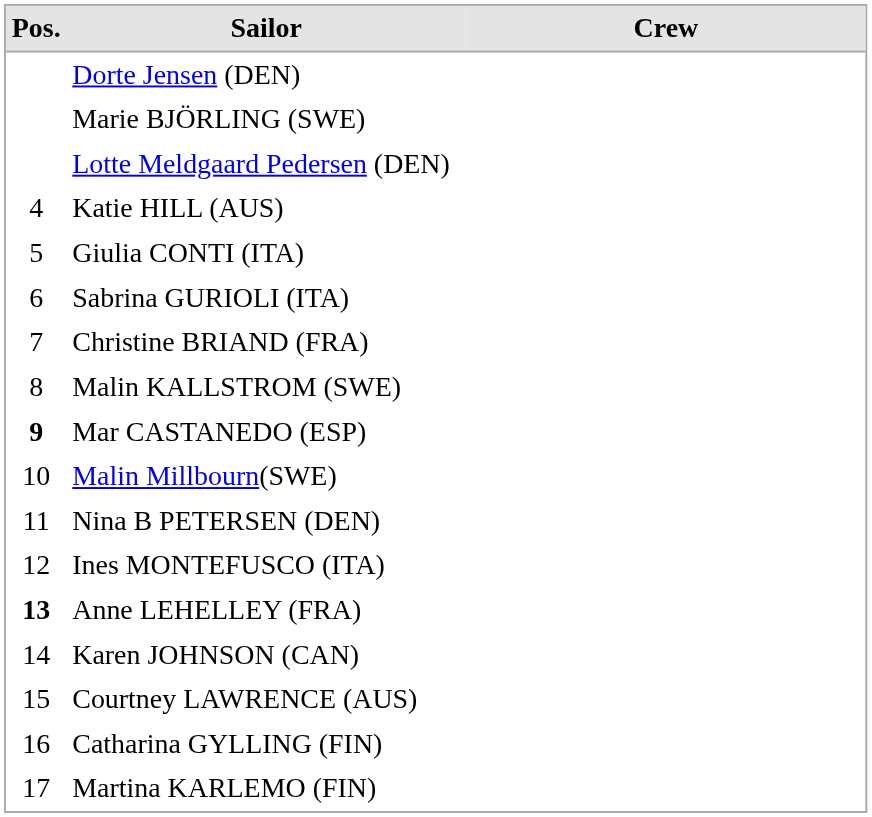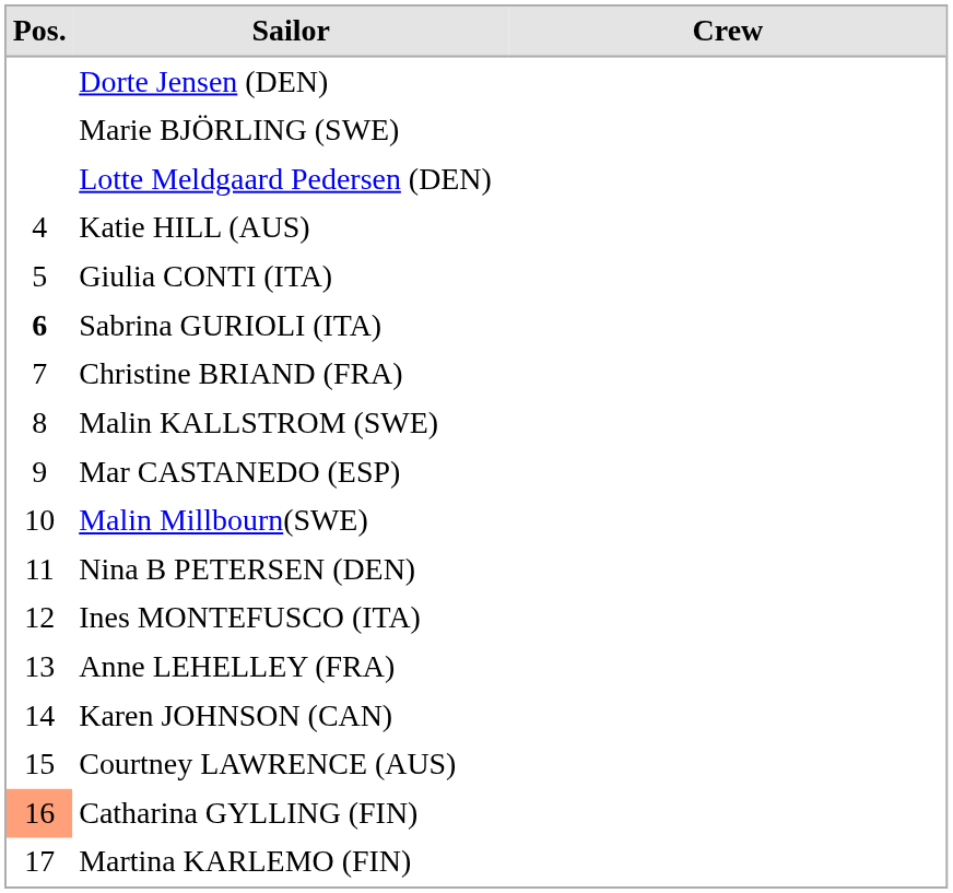Sabrina GURIOLI (ITA) | Pos.: normal -> bold
Mar CASTANEDO (ESP) | Pos.: bold -> normal
Anne LEHELLEY (FRA) | Pos.: bold -> normal
Catharina GYLLING (FIN) | Pos.: no background -> lightsalmon background
